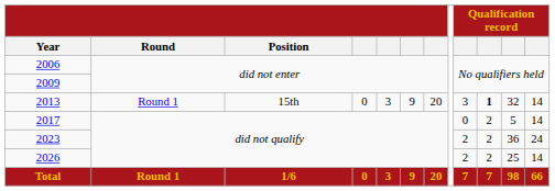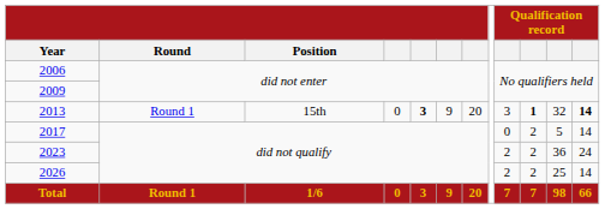2013 | column 5: normal -> bold
2013 | column 12: normal -> bold
